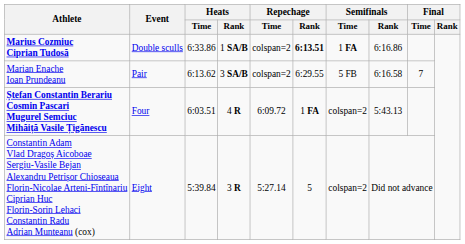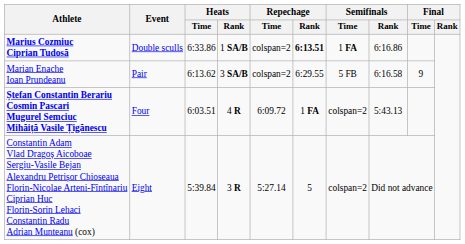Marian Enache Ioan Prundeanu | Final / Time: 7 -> 9
